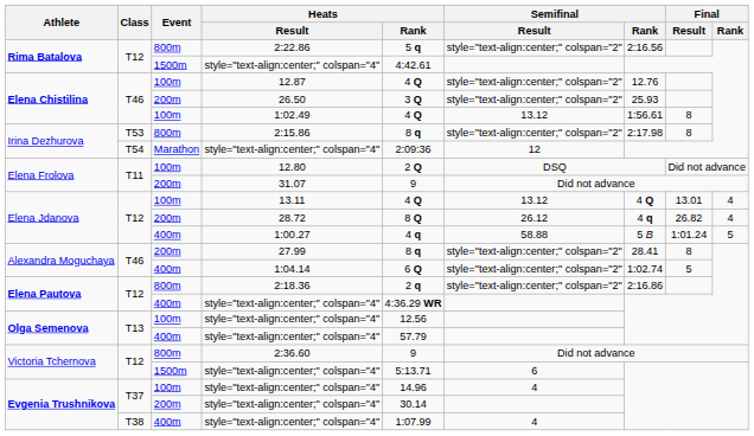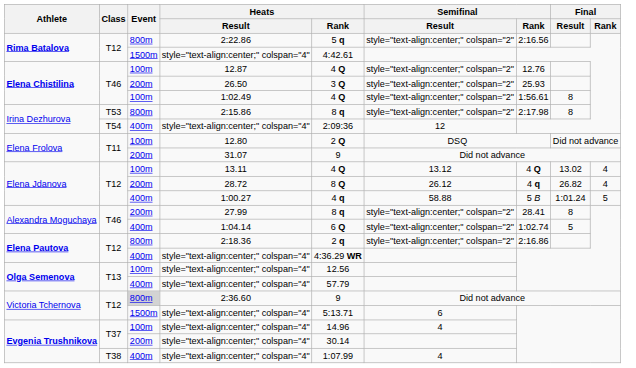1:02.49 | Semifinal / Result: 13.12 -> style="text-align:center;" colspan="2"
Irina Dezhurova / style="text-align:center;" colspan="4" | Event: Marathon -> 400m
13.11 | Final / Result: 13.01 -> 13.02
2:36.60 | Event: no background -> lightgrey background
